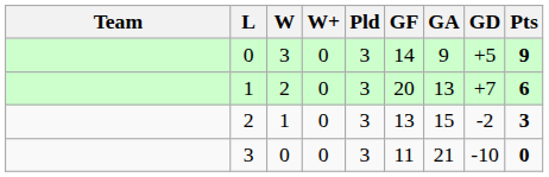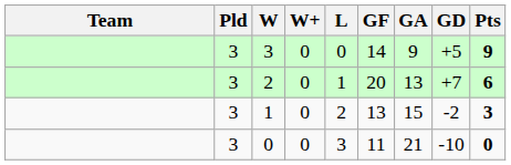columns swapped: Pld <-> L
